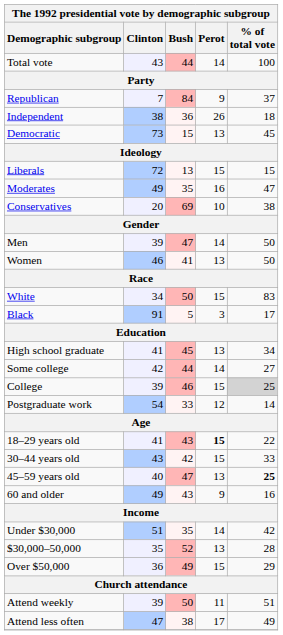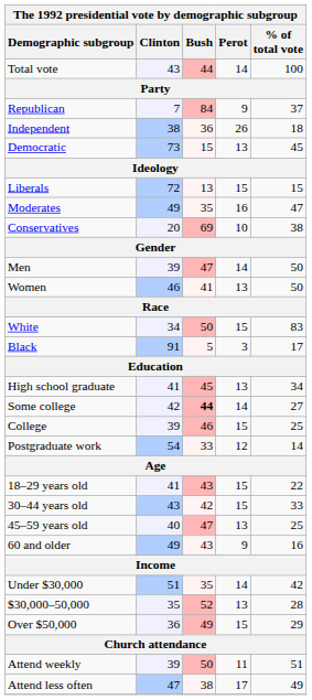Some college | Bush: normal -> bold
College | % of total vote: lightgrey background -> no background
18–29 years old | Perot: bold -> normal
45–59 years old | % of total vote: bold -> normal
